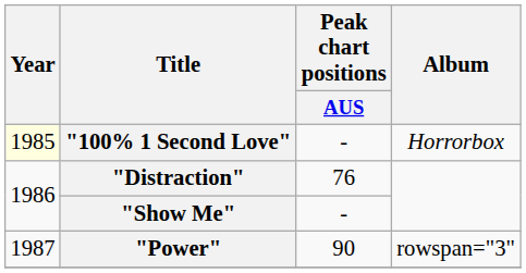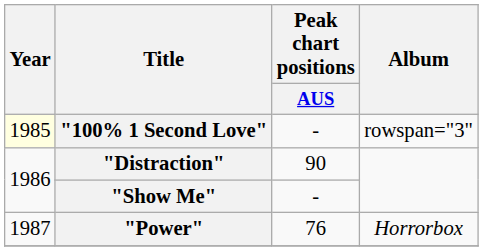"100% 1 Second Love" | Album: Horrorbox -> rowspan="3"
"Distraction" | Peak chart positions / AUS: 76 -> 90
"Power" | Peak chart positions / AUS: 90 -> 76
"Power" | Album: rowspan="3" -> Horrorbox
